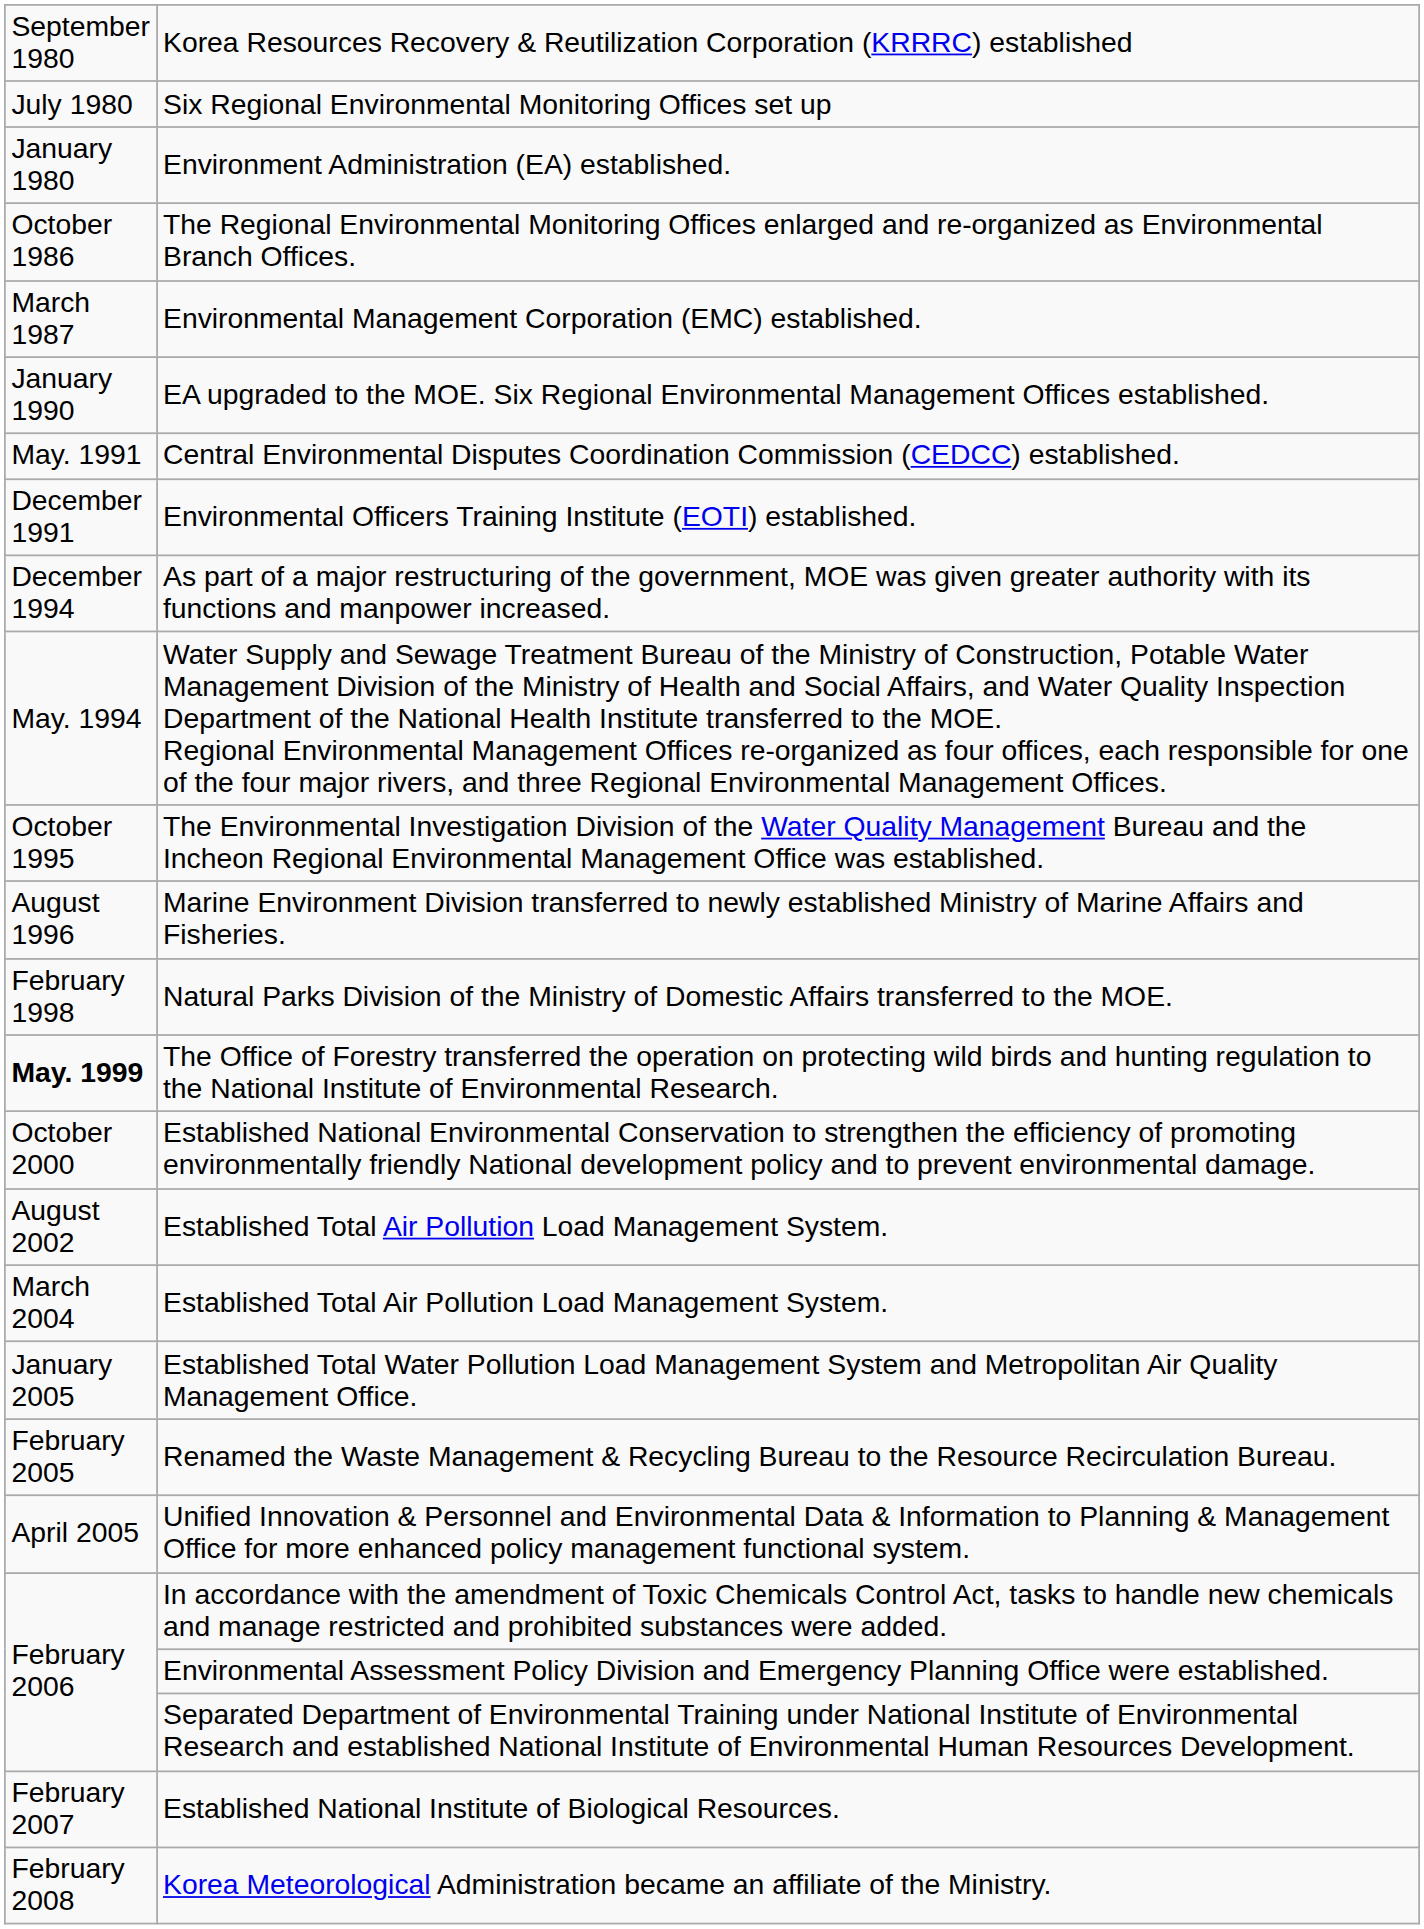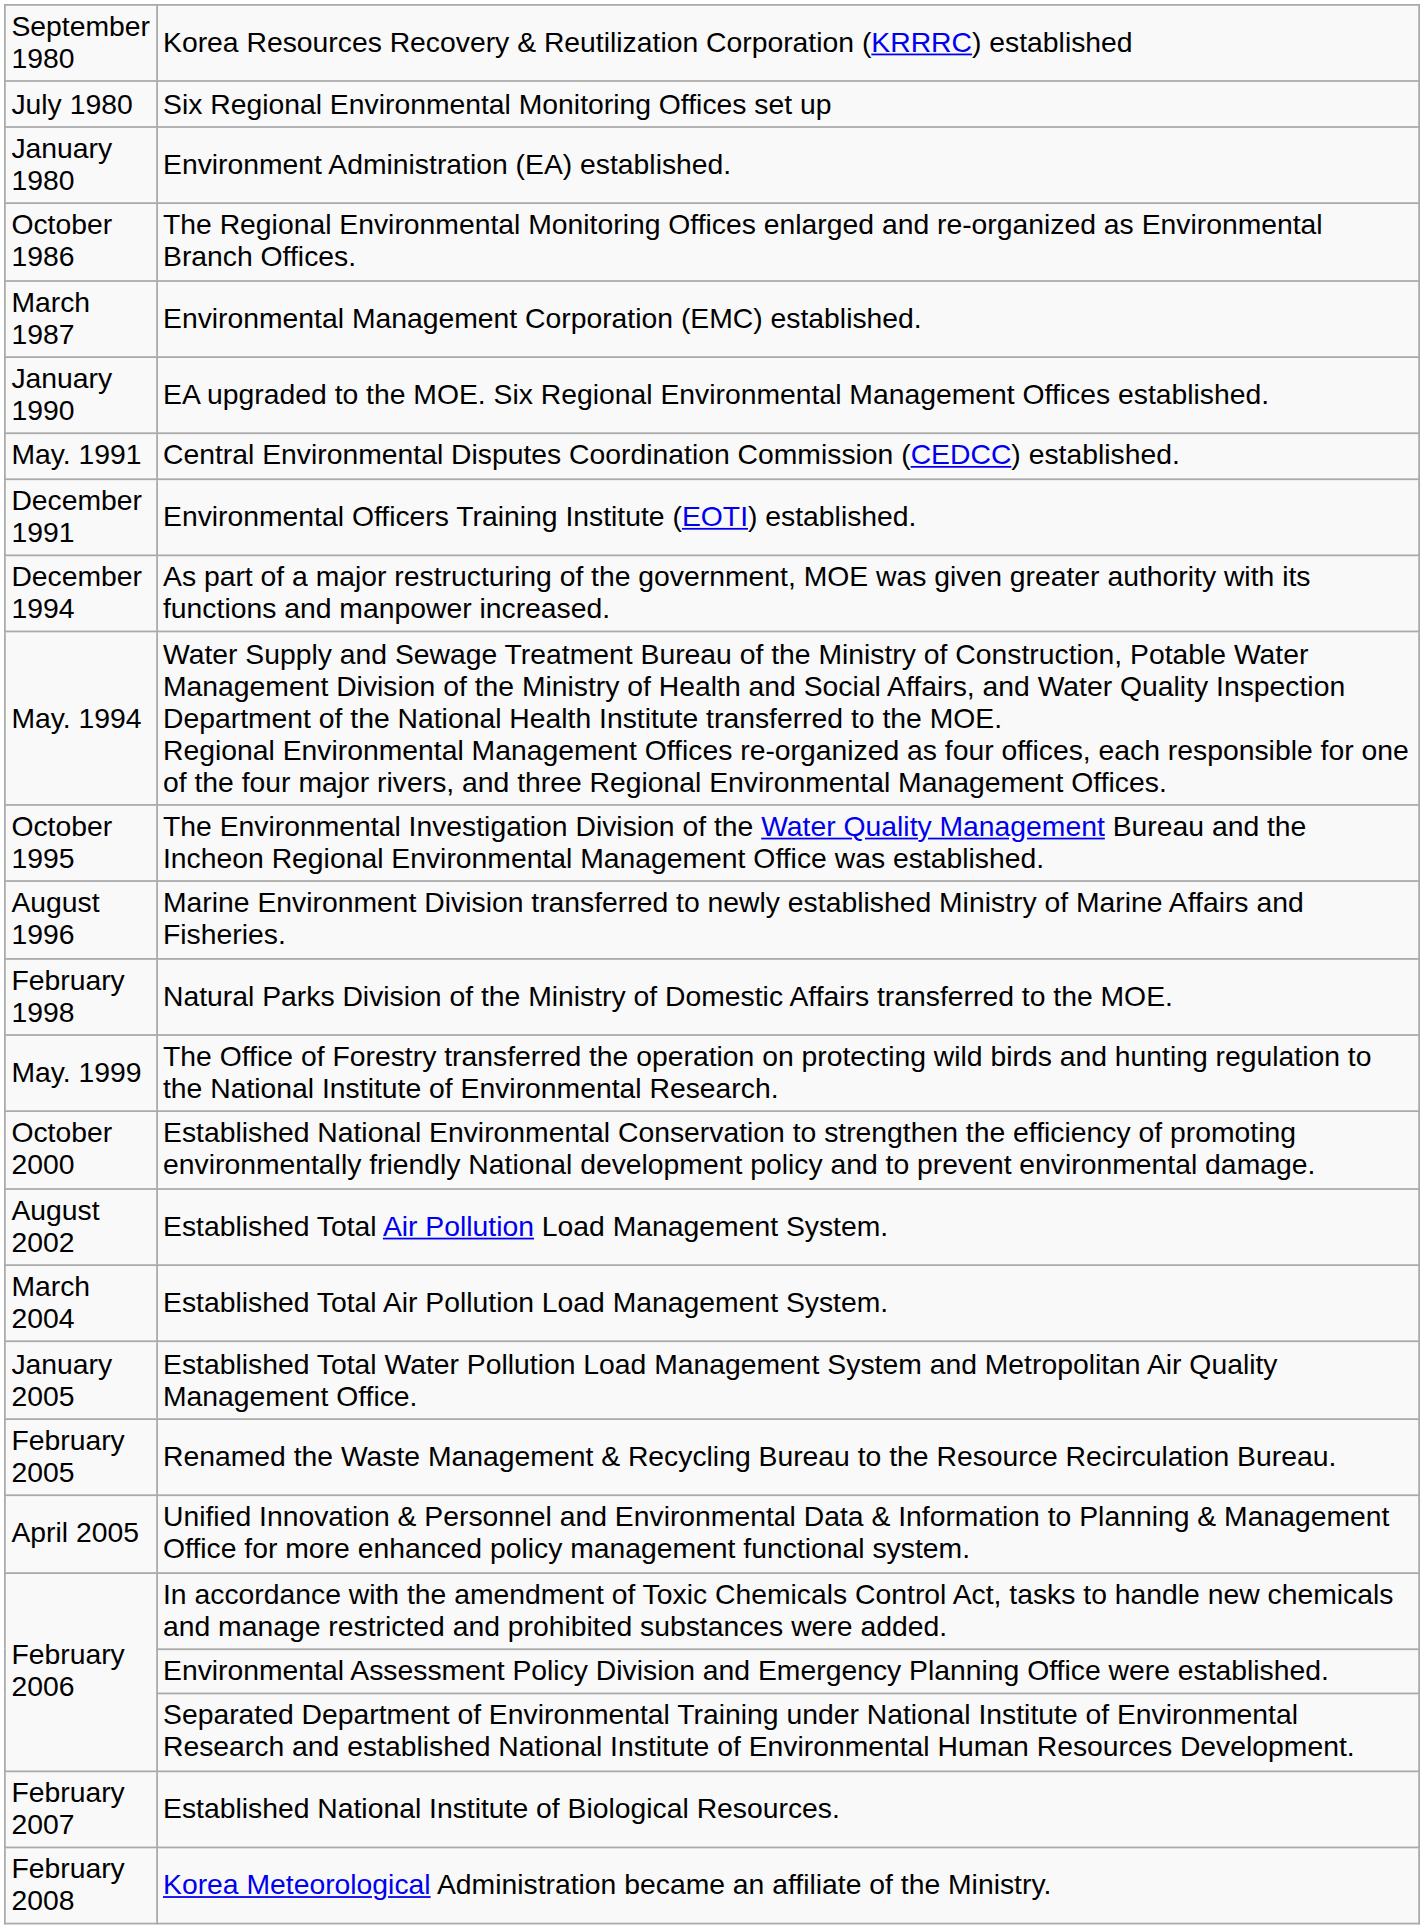row 14 | column 1: bold -> normal
